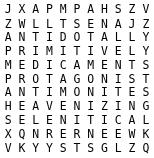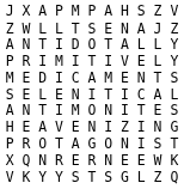row 6 | column 1: P R O T A G O N I S T -> S E L E N I T I C A L
row 9 | column 1: S E L E N I T I C A L -> P R O T A G O N I S T
